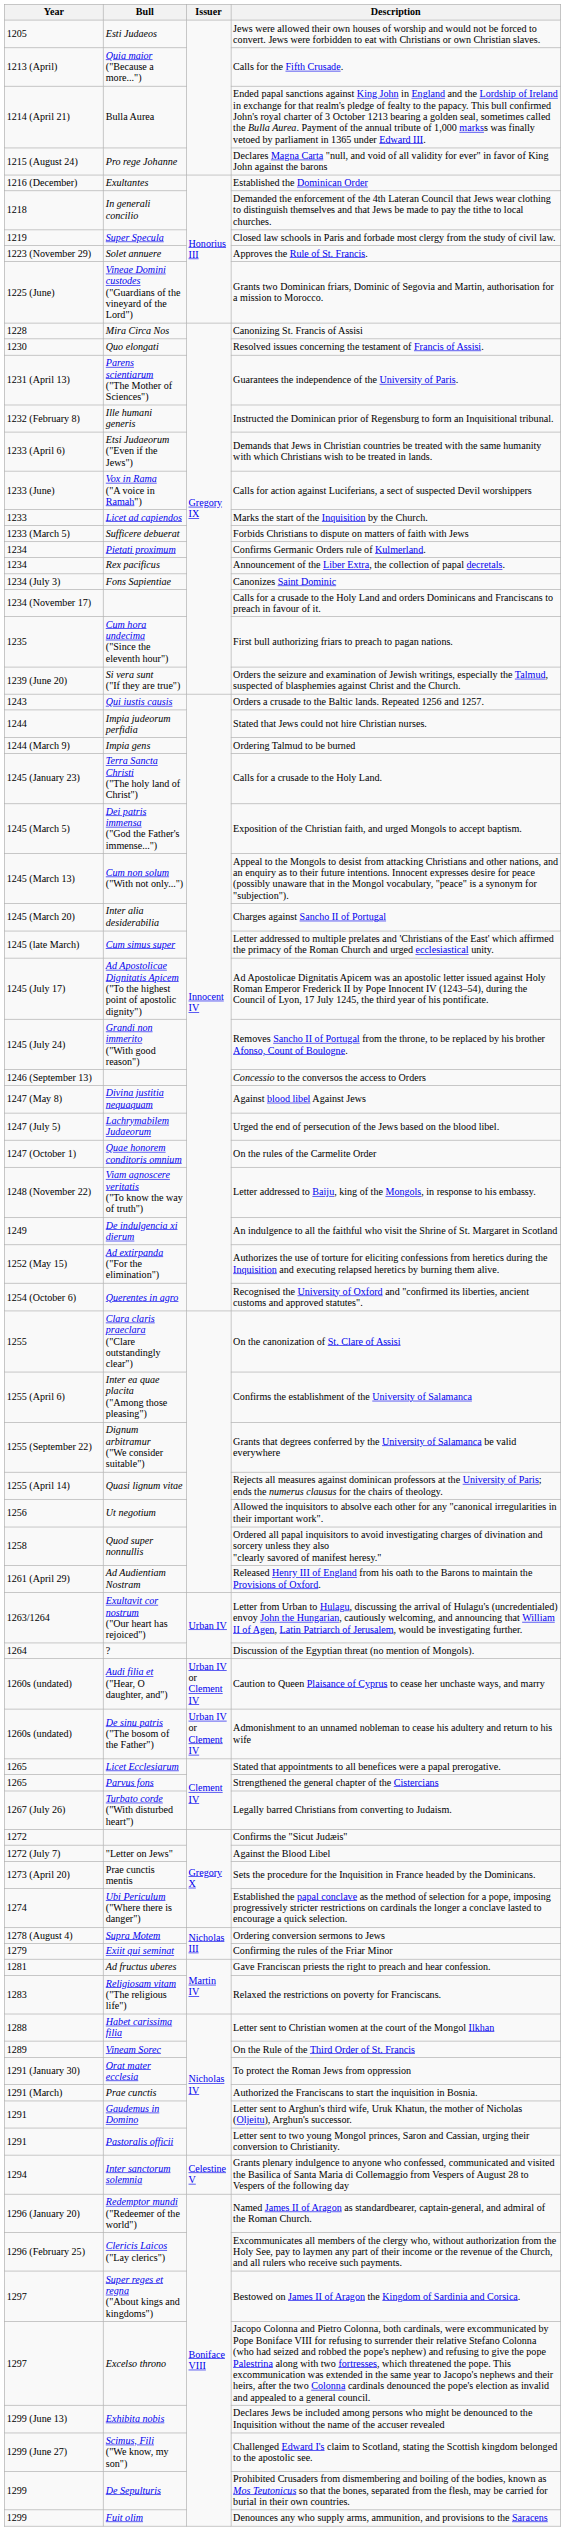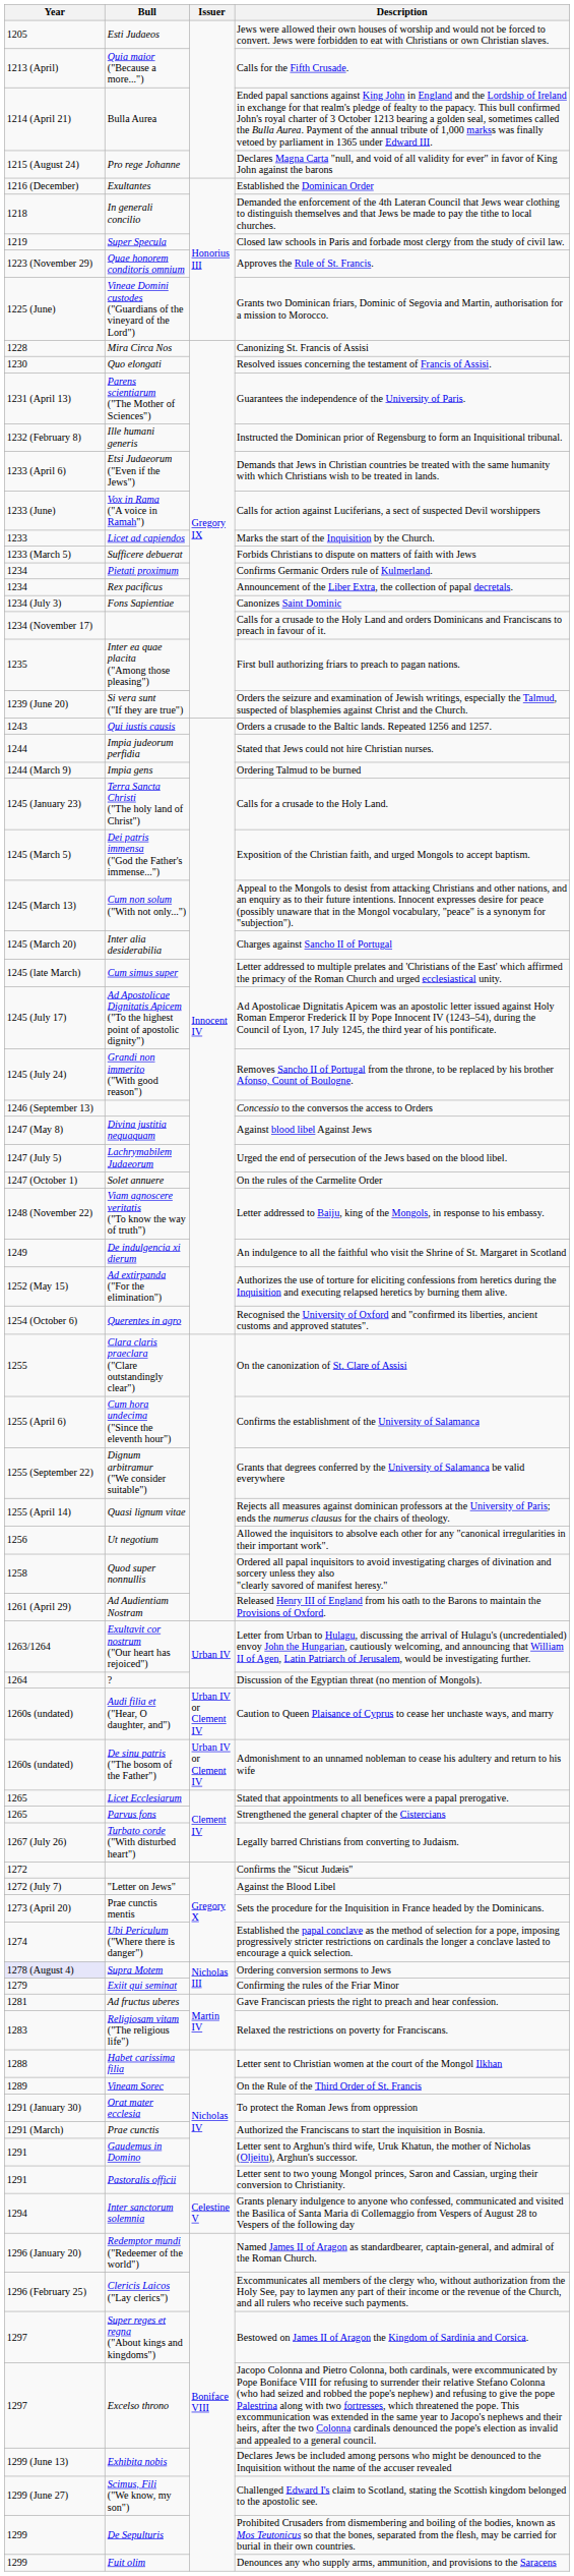Approves the Rule of St. Francis. | Bull: Solet annuere -> Quae honorem conditoris omnium
First bull authorizing friars to preach to pagan nations. | Bull: Cum hora undecima ("Since the eleventh hour") -> Inter ea quae placita ("Among those pleasing")
On the rules of the Carmelite Order | Bull: Quae honorem conditoris omnium -> Solet annuere
Confirms the establishment of the University of Salamanca | Bull: Inter ea quae placita ("Among those pleasing") -> Cum hora undecima ("Since the eleventh hour")
Ordering conversion sermons to Jews | Year: no background -> lavender background
